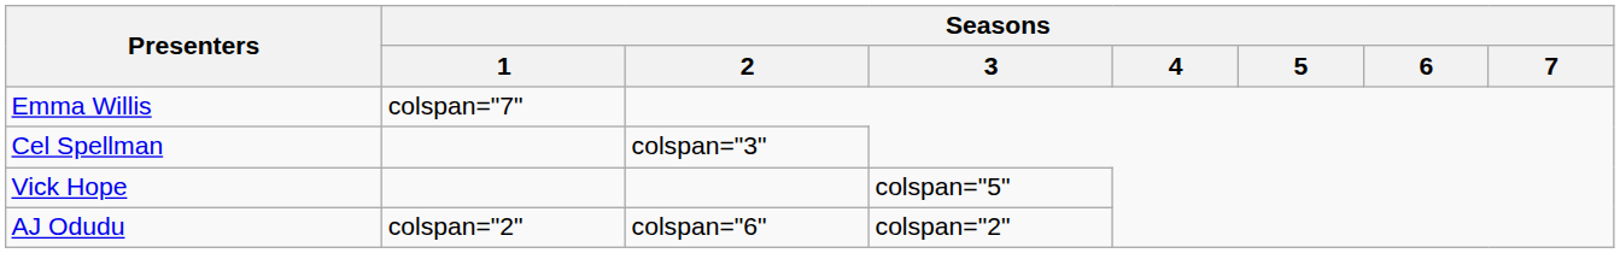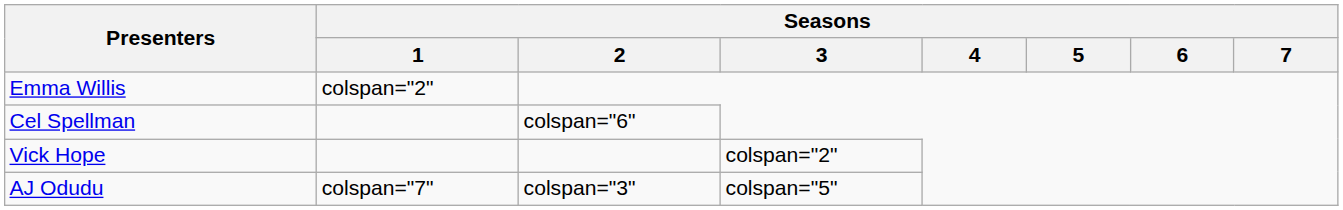Emma Willis | Seasons / 1: colspan="7" -> colspan="2"
Cel Spellman | Seasons / 2: colspan="3" -> colspan="6"
Vick Hope | Seasons / 3: colspan="5" -> colspan="2"
AJ Odudu | Seasons / 1: colspan="2" -> colspan="7"
AJ Odudu | Seasons / 2: colspan="6" -> colspan="3"
AJ Odudu | Seasons / 3: colspan="2" -> colspan="5"
